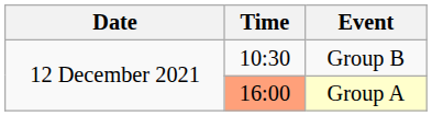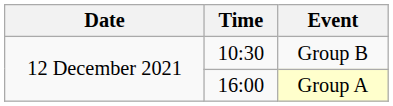Group A | Time: lightsalmon background -> no background
